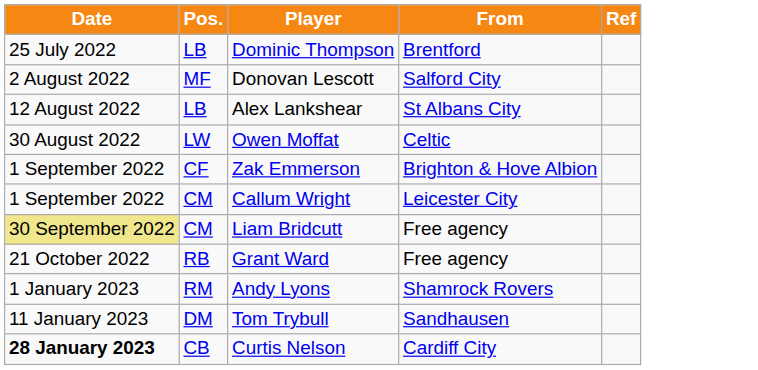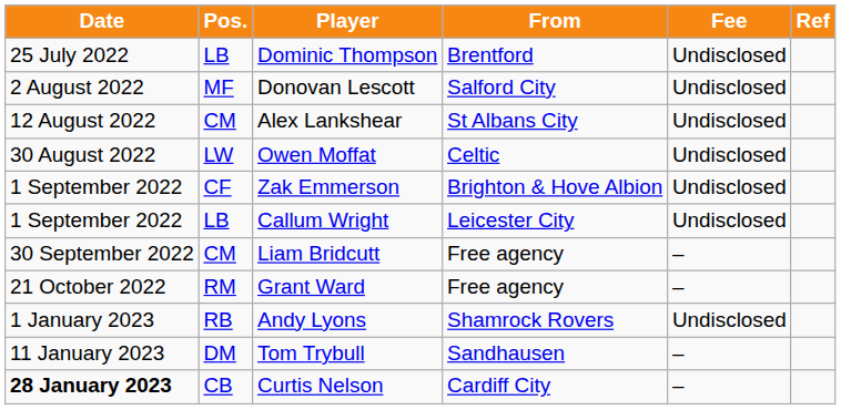+ column: Fee | Undisclosed | Undisclosed | Undisclosed | Undisclosed | Undisclosed | Undisclosed | – | – | Undisclosed | – | –
Alex Lankshear | Pos.: LB -> CM
Callum Wright | Pos.: CM -> LB
Liam Bridcutt | Date: khaki background -> no background
Grant Ward | Pos.: RB -> RM
Andy Lyons | Pos.: RM -> RB
